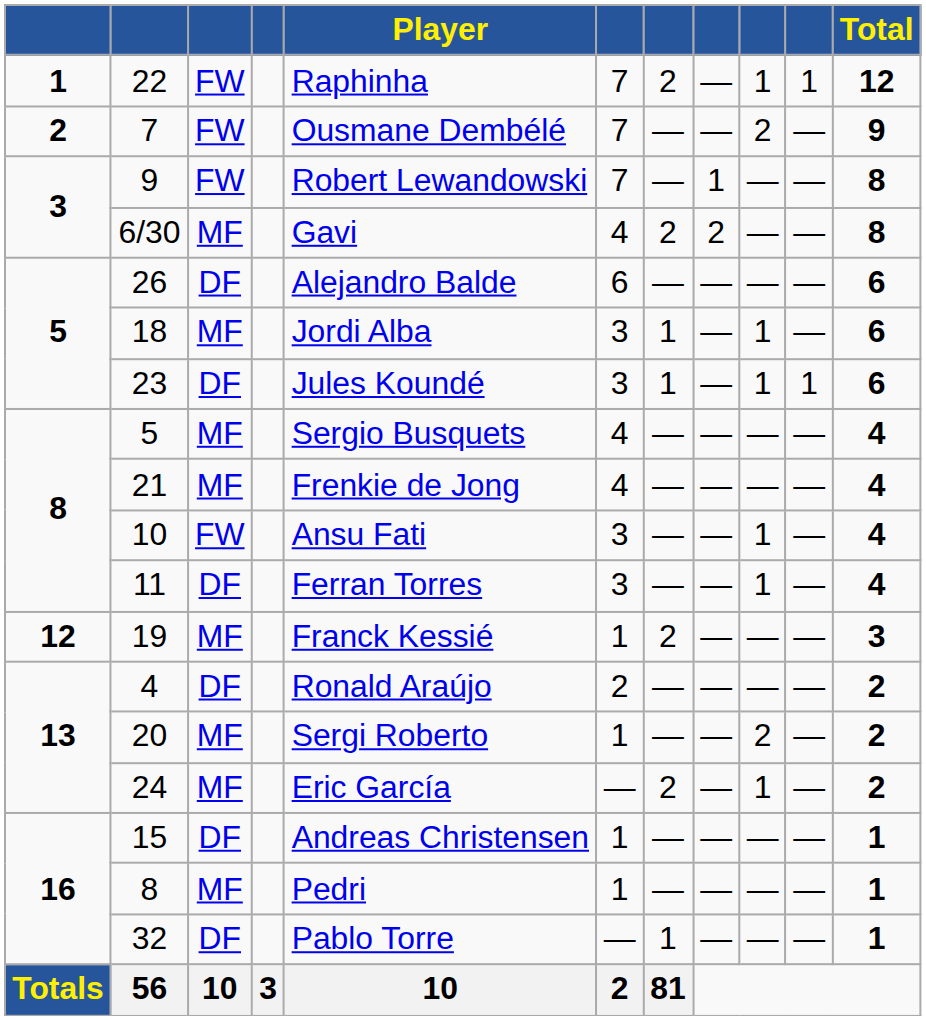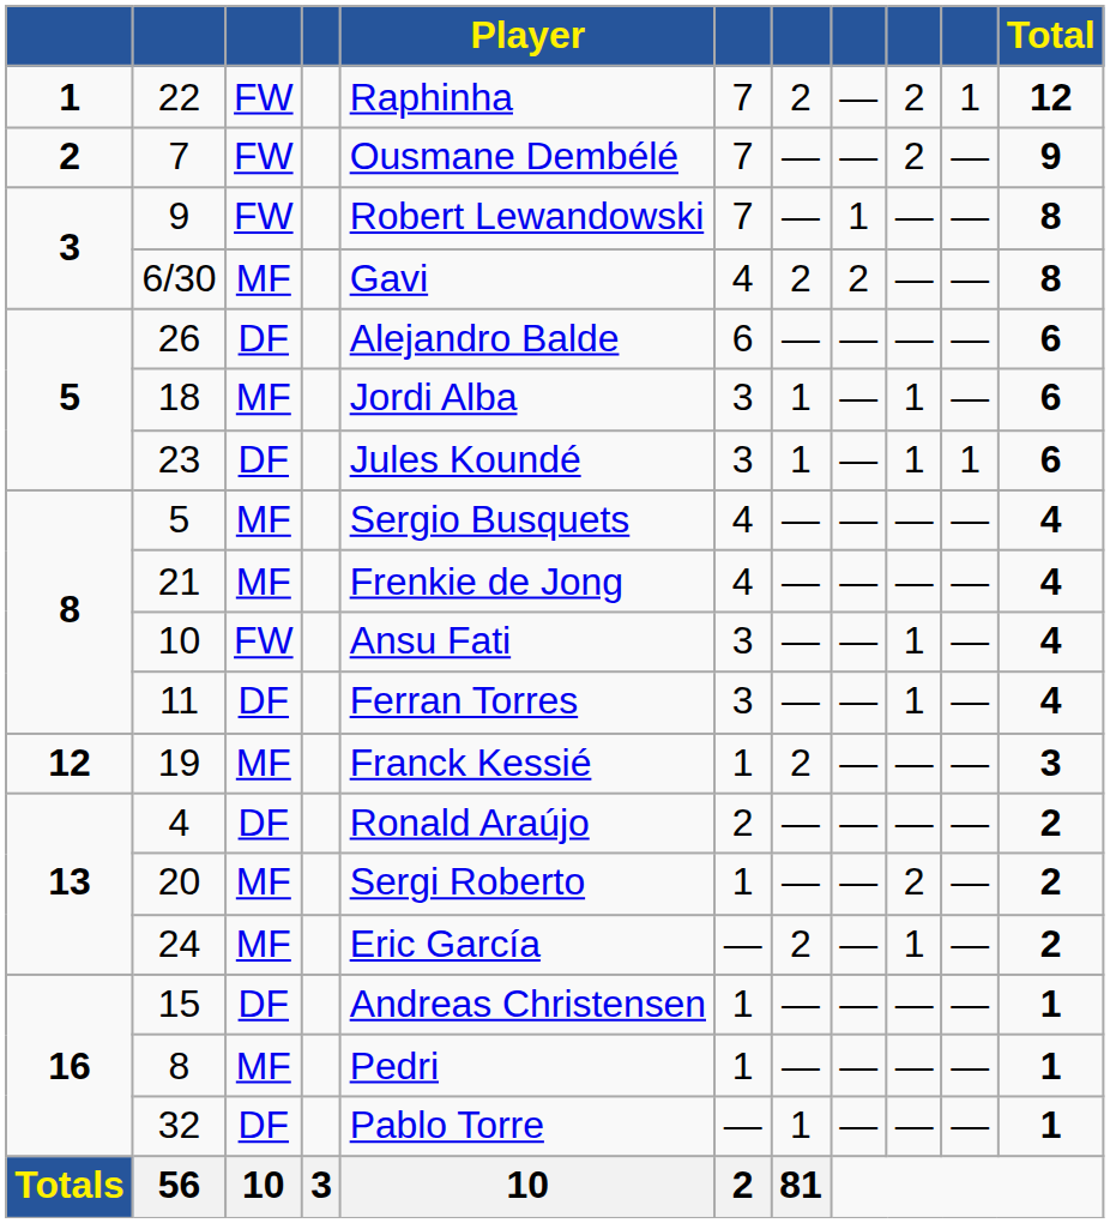22 | column 9: 1 -> 2
